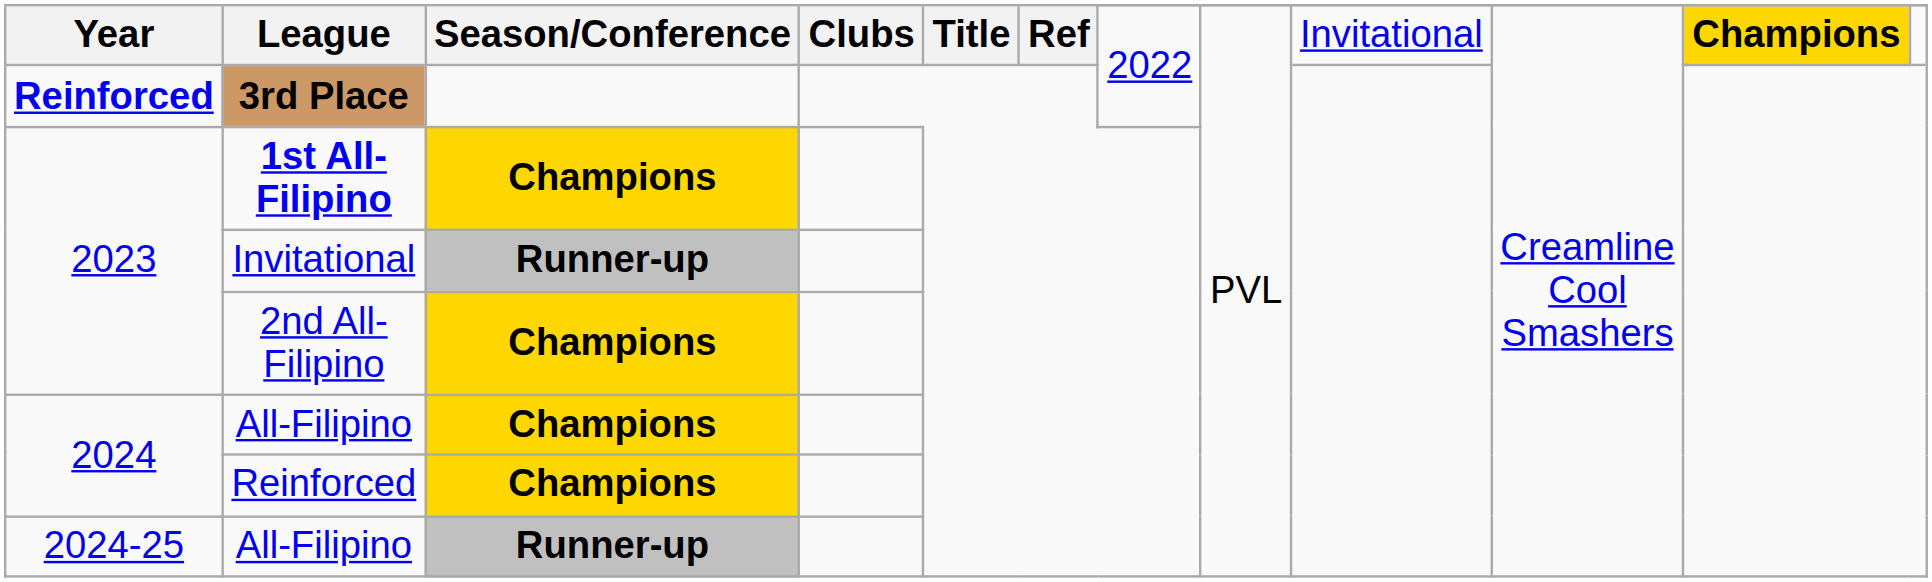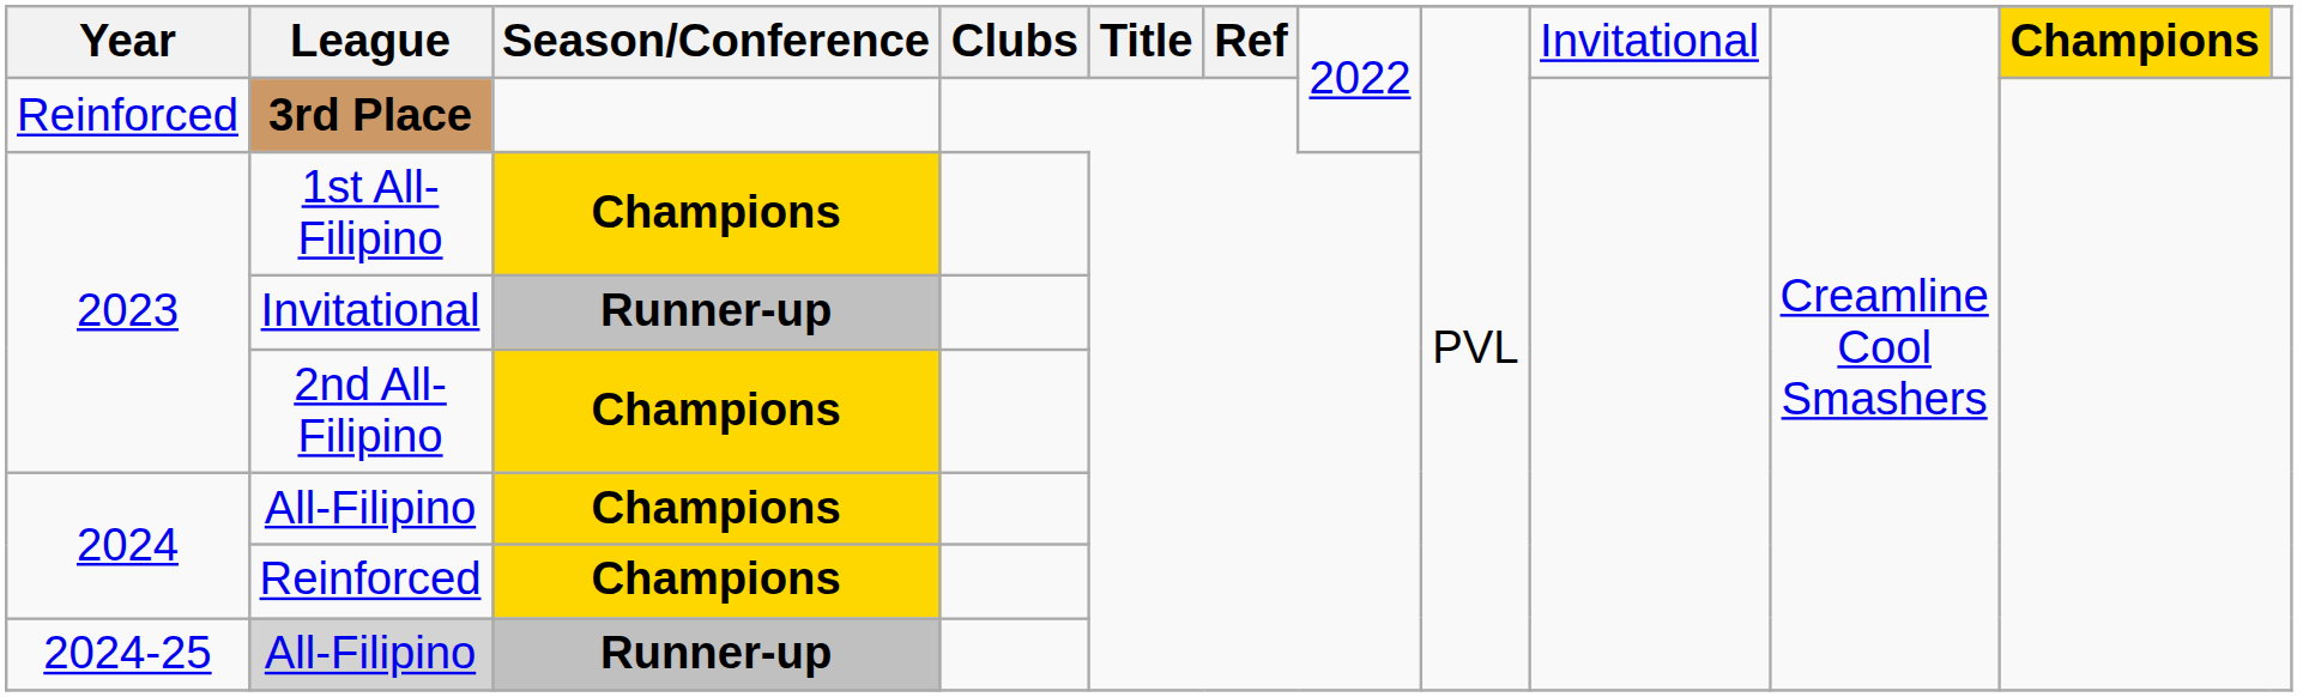3rd Place | Year: bold -> normal
1st All-Filipino | League: bold -> normal
2024-25 / All-Filipino | League: no background -> lightgrey background
